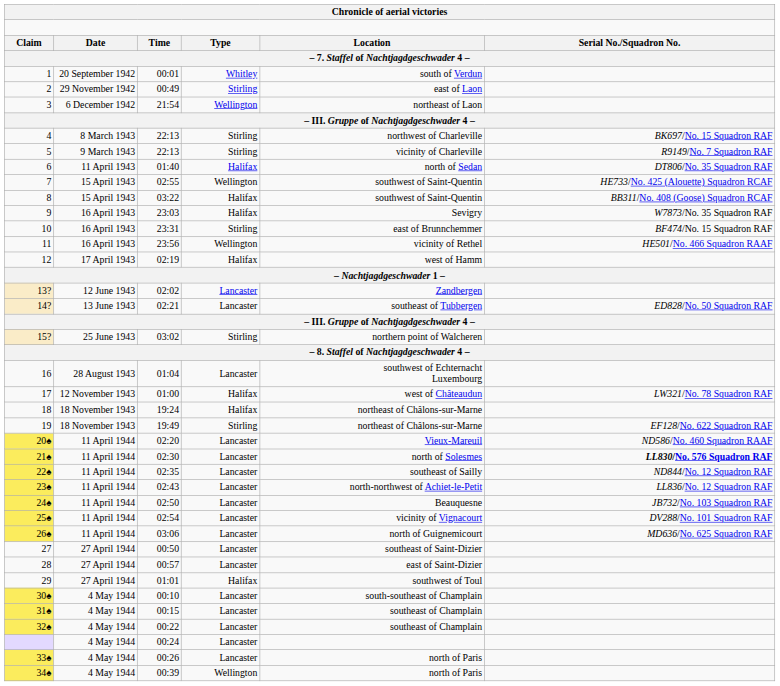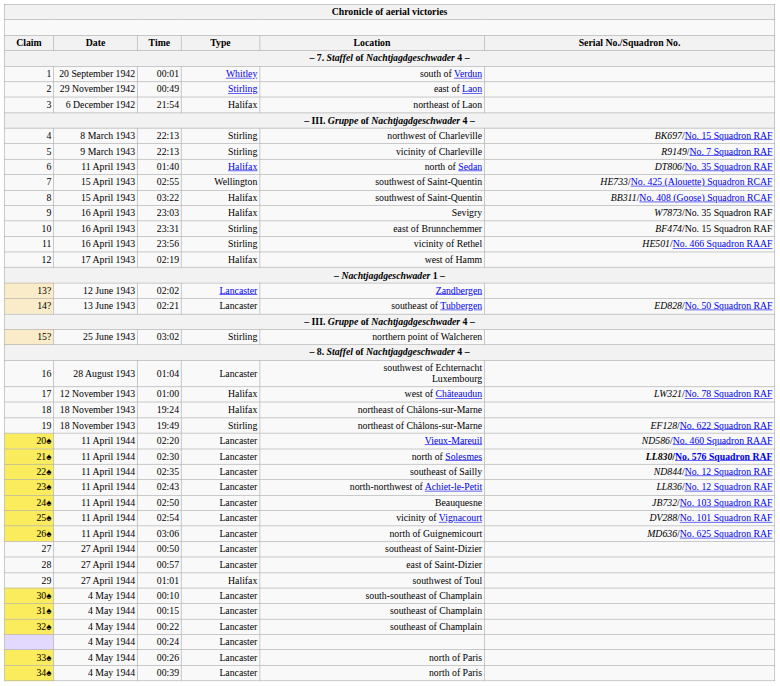3 | column 4: Wellington -> Halifax
11 | column 4: Wellington -> Stirling
34♠ | column 4: Wellington -> Lancaster
